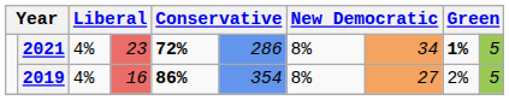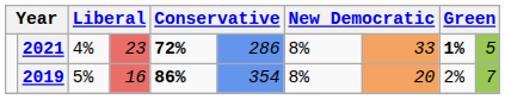2021 | column 8: 34 -> 33
2019 | column 3: 4% -> 5%
2019 | column 8: 27 -> 20
2019 | column 10: 5 -> 7
